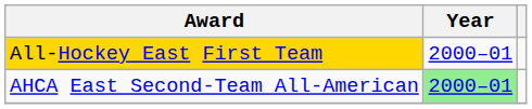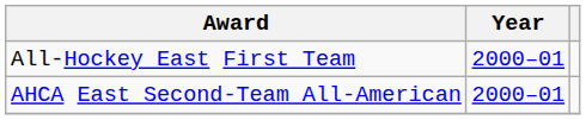row 2 | Award: gold background -> no background
row 3 | Year: lightgreen background -> no background
